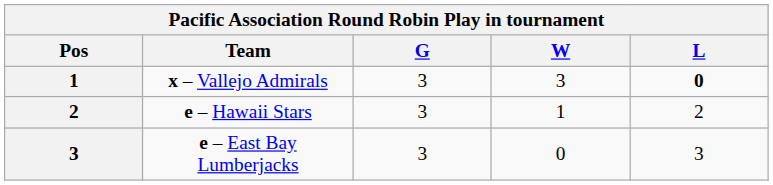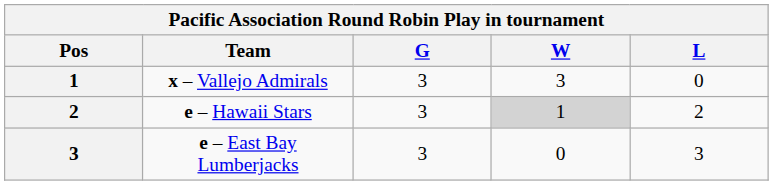x – Vallejo Admirals | L: bold -> normal
e – Hawaii Stars | W: no background -> lightgrey background
